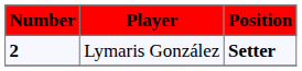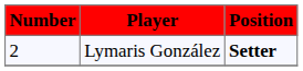Lymaris González | Number: bold -> normal
